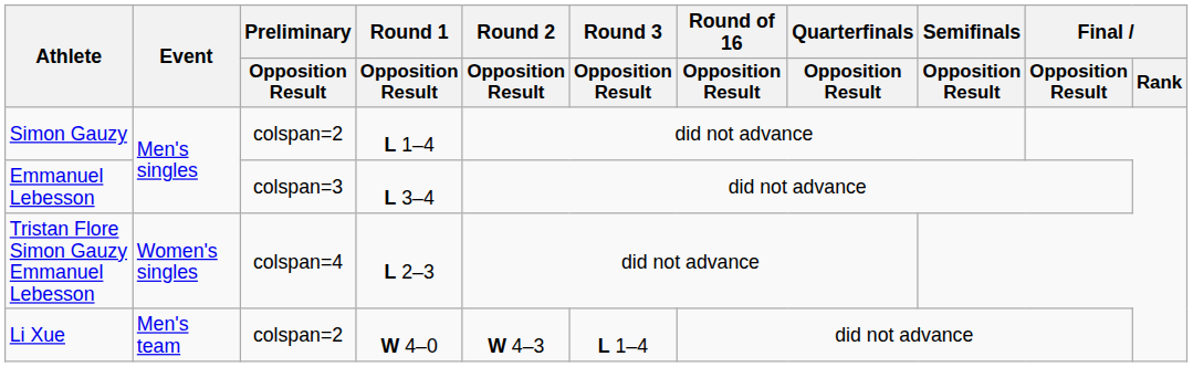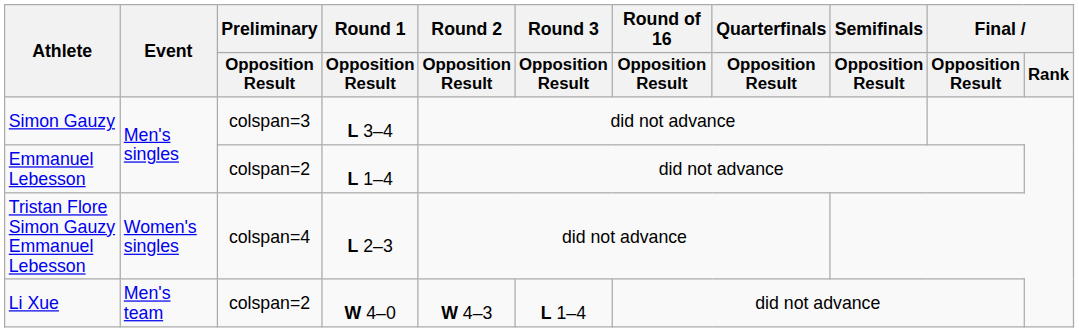Simon Gauzy | Preliminary / Opposition Result: colspan=2 -> colspan=3
Simon Gauzy | Round 1 / Opposition Result: L 1–4 -> L 3–4
Emmanuel Lebesson | Preliminary / Opposition Result: colspan=3 -> colspan=2
Emmanuel Lebesson | Round 1 / Opposition Result: L 3–4 -> L 1–4
